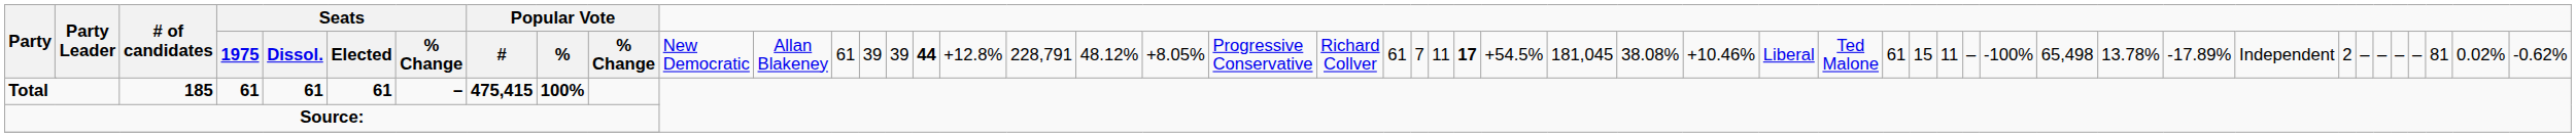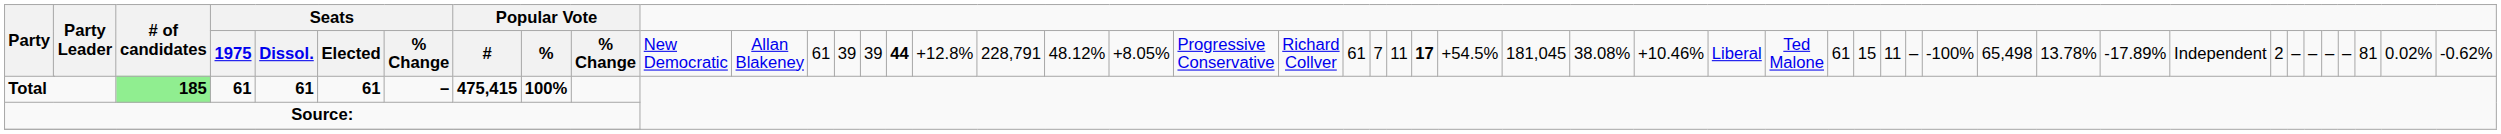Total | # of candidates: no background -> lightgreen background
